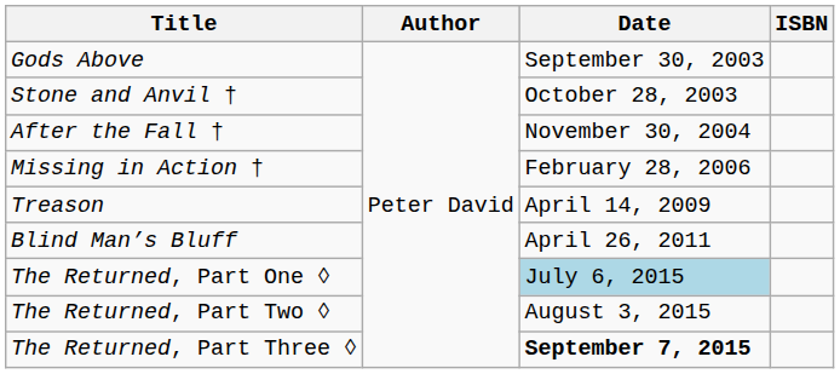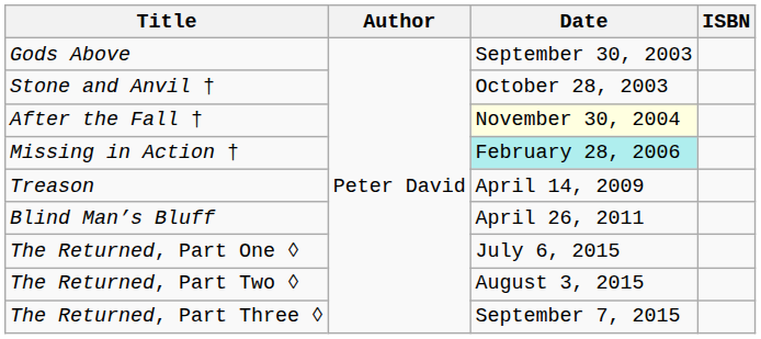After the Fall † | Date: no background -> lightyellow background
Missing in Action † | Date: no background -> paleturquoise background
The Returned, Part One ◊ | Date: lightblue background -> no background
The Returned, Part Three ◊ | Date: bold -> normal
